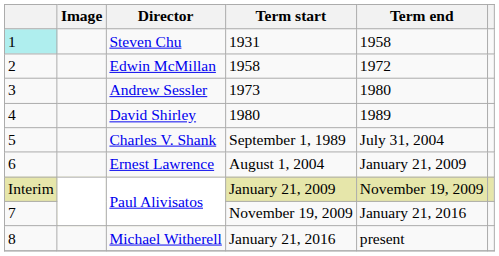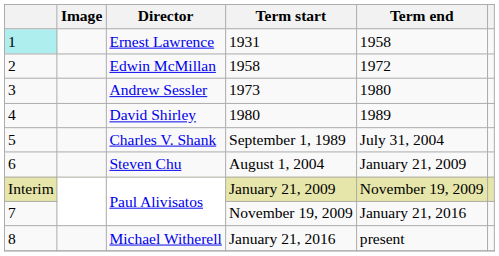1931 | Director: Steven Chu -> Ernest Lawrence
August 1, 2004 | Director: Ernest Lawrence -> Steven Chu
